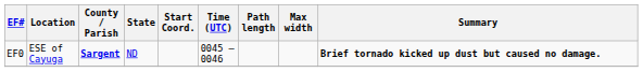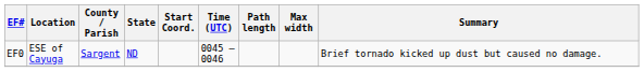EF0 | County / Parish: bold -> normal
EF0 | Summary: bold -> normal
